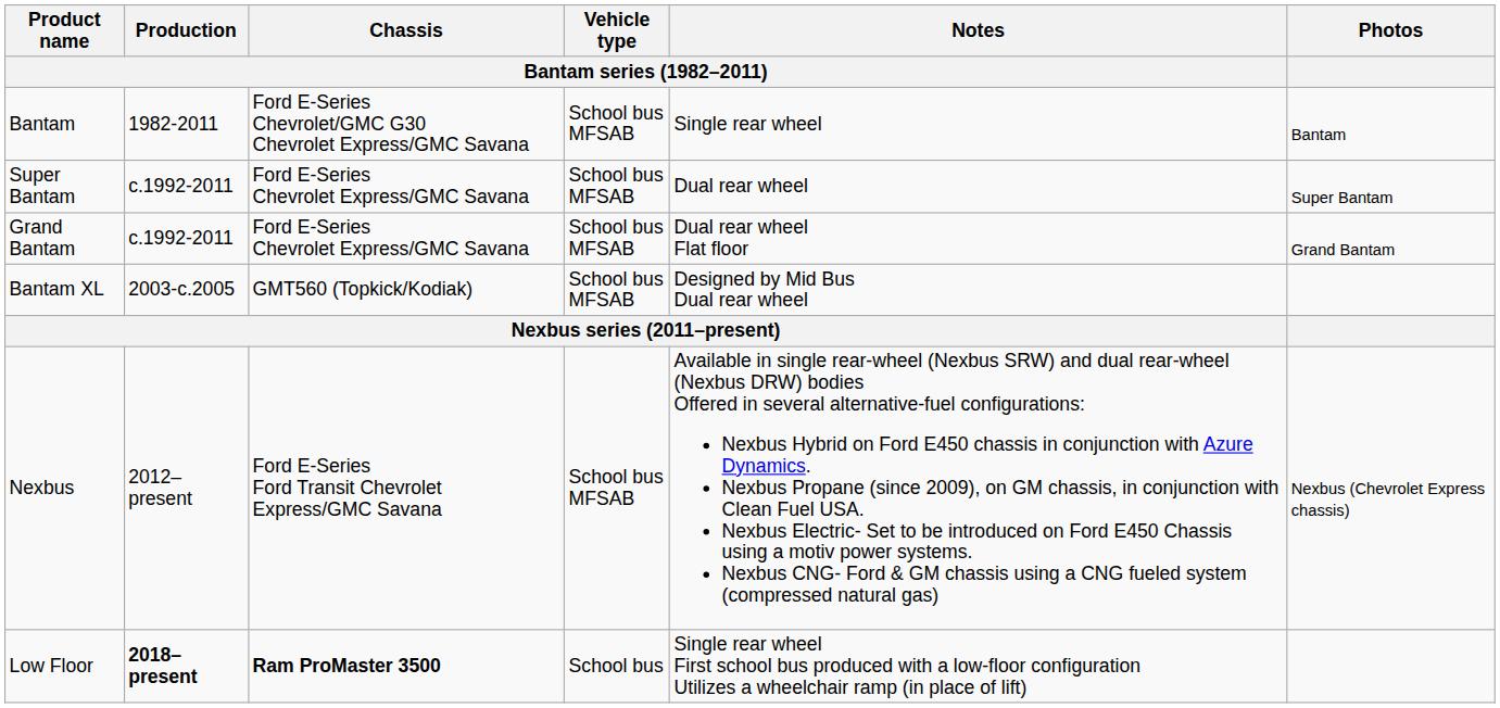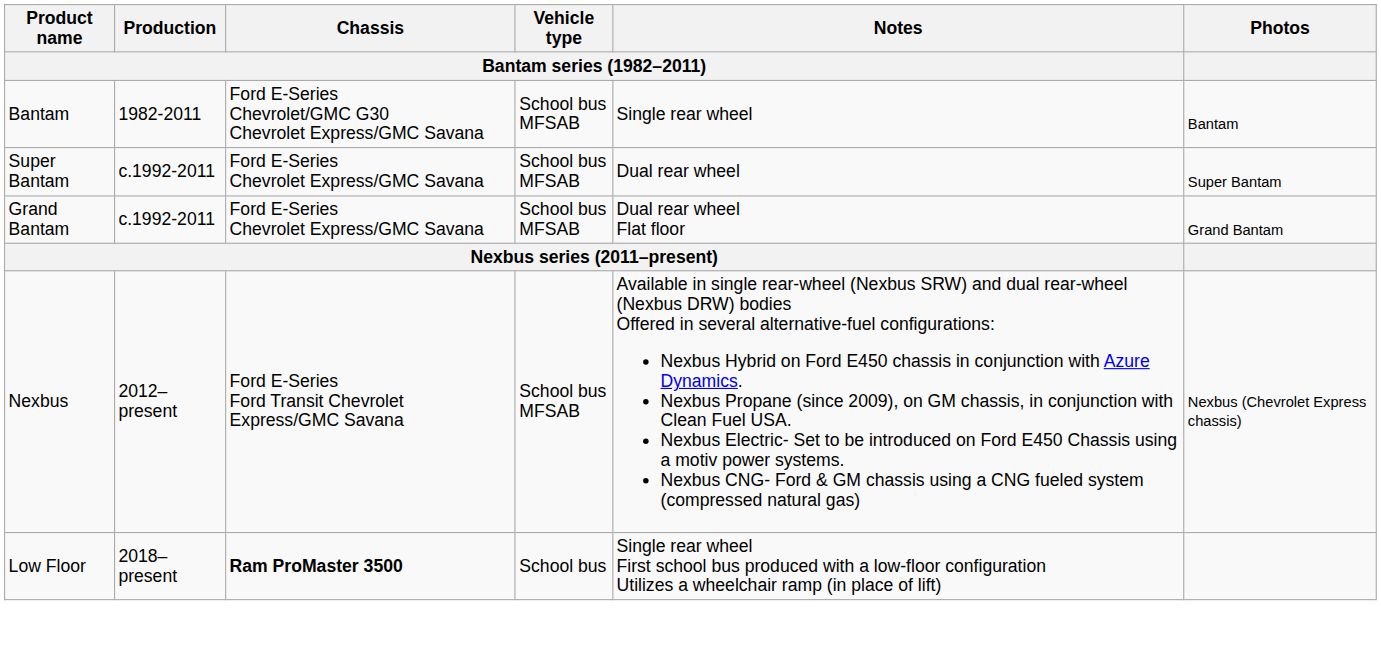- row: Bantam XL | 2003-c.2005 | GMT560 (Topkick/Kodiak) | School bus MFSAB | Designed by Mid Bus Dual rear wheel
Low Floor | Production / Bantam series (1982–2011): bold -> normal
